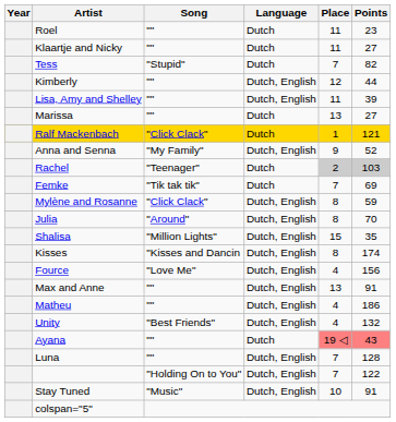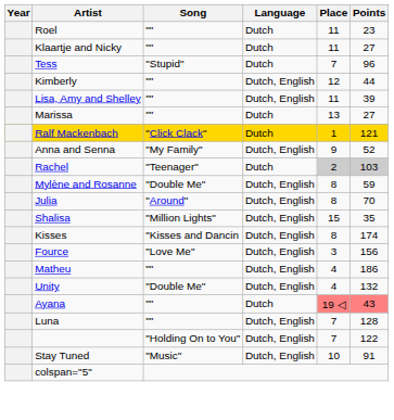Tess | Points: 82 -> 96
- row: Femke | "Tik tak tik" | Dutch | 7 | 69
Mylène and Rosanne | Song: "Click Clack" -> "Double Me"
Fource | Place: 4 -> 3
- row: Max and Anne | "" | Dutch, English | 13 | 91
Unity | Song: "Best Friends" -> "Double Me"
